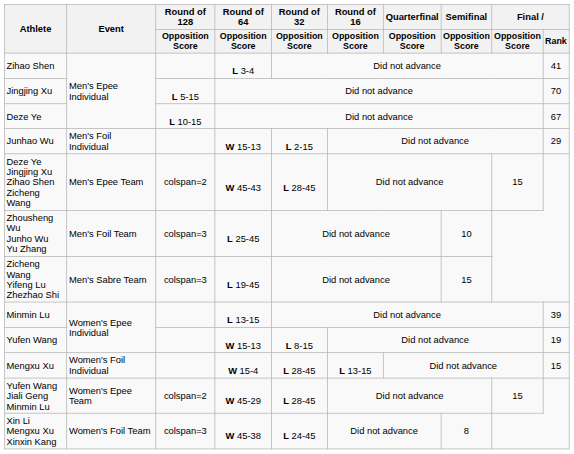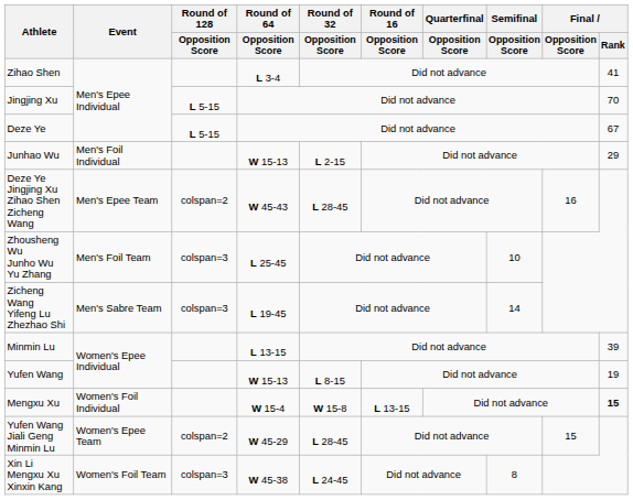Deze Ye | Round of 128 / Opposition Score: L 10-15 -> L 5-15
Deze Ye Jingjing Xu Zihao Shen Zicheng Wang | Final / Opposition Score: 15 -> 16
Zicheng Wang Yifeng Lu Zhezhao Shi | Semifinal / Opposition Score: 15 -> 14
Mengxu Xu | Round of 32 / Opposition Score: L 28-45 -> W 15-8
Mengxu Xu | Final / Rank: normal -> bold
